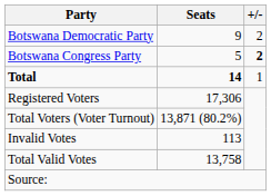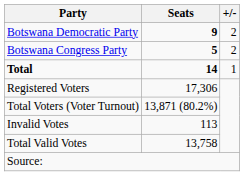Botswana Democratic Party | Seats: normal -> bold
Botswana Congress Party | Seats: normal -> bold
Botswana Congress Party | +/-: bold -> normal
